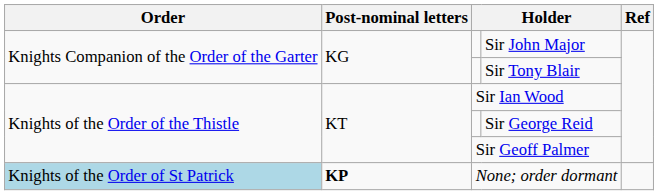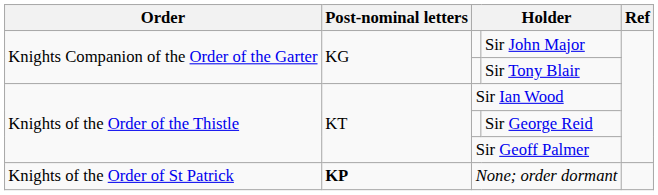None; order dormant | Order: lightblue background -> no background
